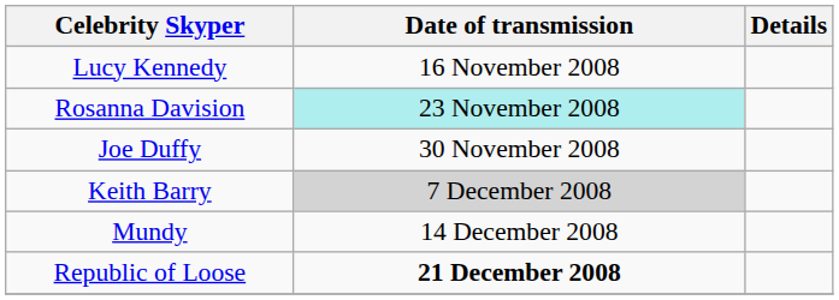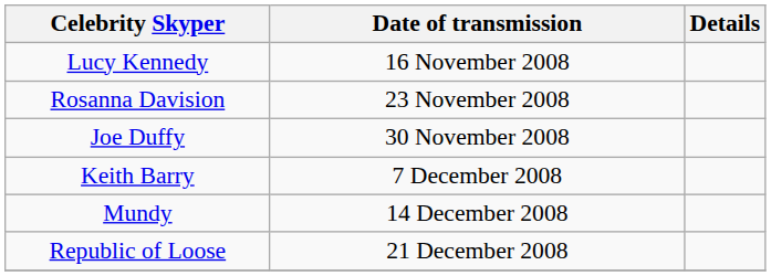Rosanna Davision | Date of transmission: paleturquoise background -> no background
Keith Barry | Date of transmission: lightgrey background -> no background
Republic of Loose | Date of transmission: bold -> normal
